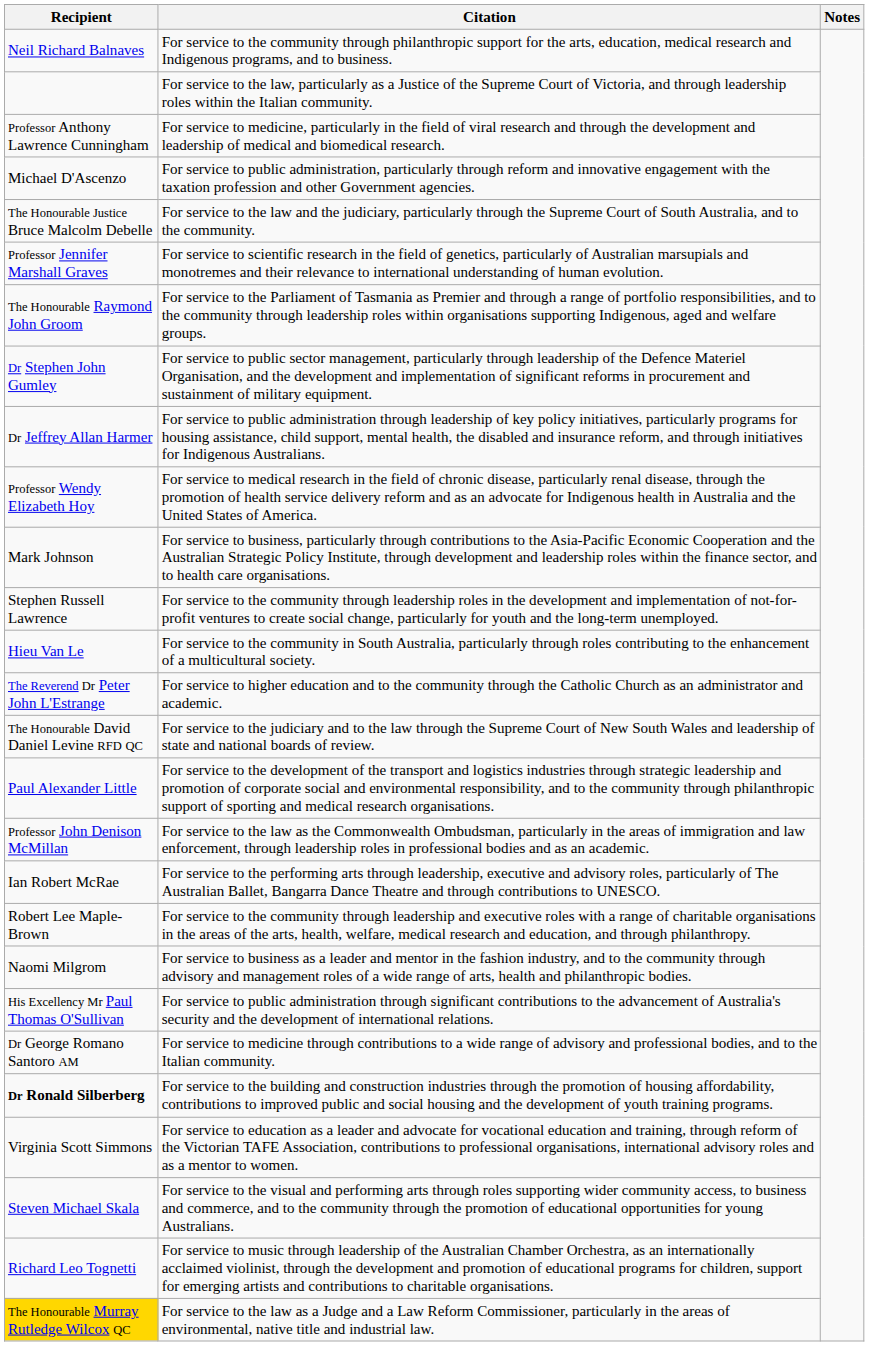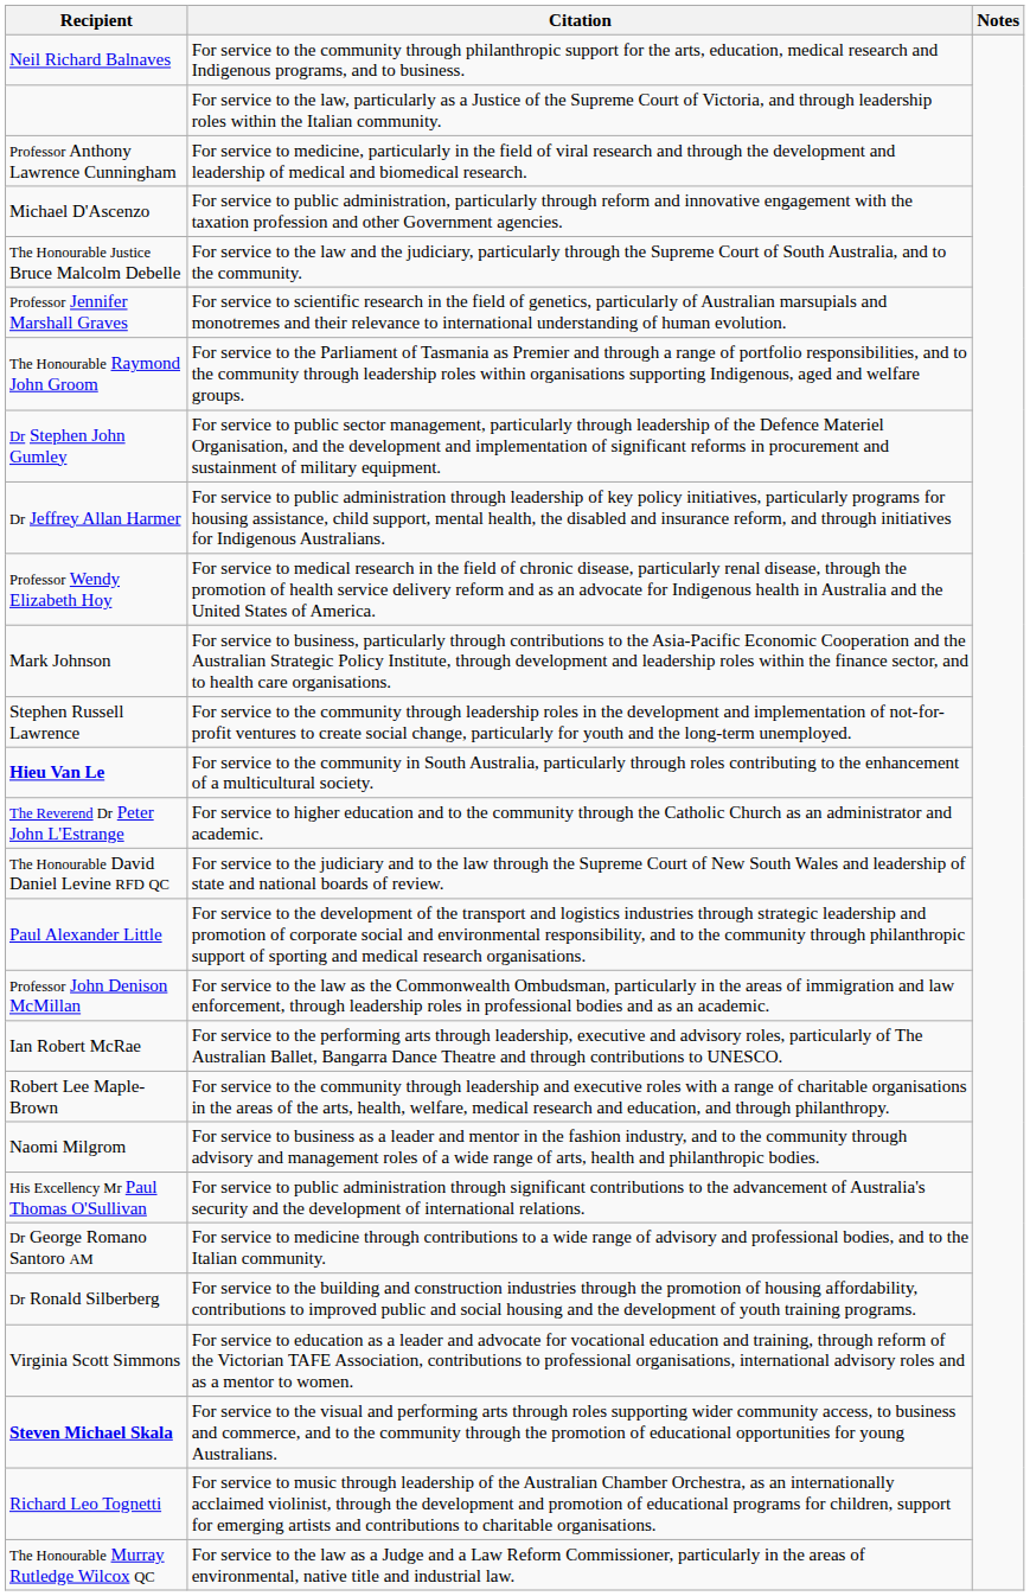Hieu Van Le | Recipient: normal -> bold
Dr Ronald Silberberg | Recipient: bold -> normal
Steven Michael Skala | Recipient: normal -> bold
The Honourable Murray Rutledge Wilcox QC | Recipient: gold background -> no background
